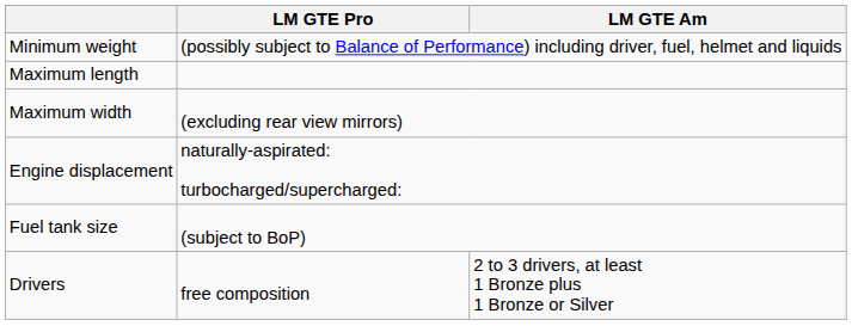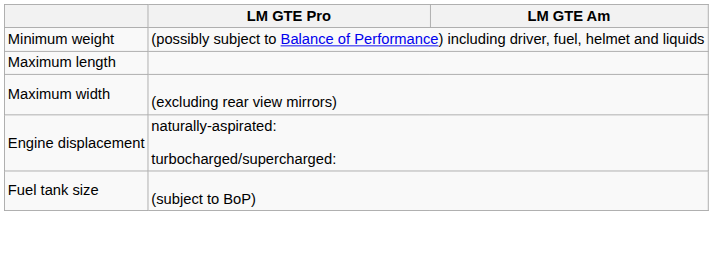- row: Drivers | free composition | 2 to 3 drivers, at least 1 Bronze plus 1 Bronze or Silver
